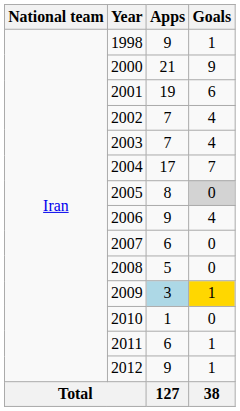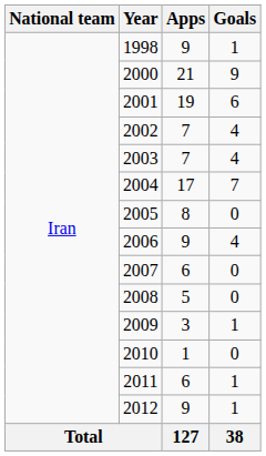2005 | Goals: lightgrey background -> no background
2009 | Apps: lightblue background -> no background
2009 | Goals: gold background -> no background
